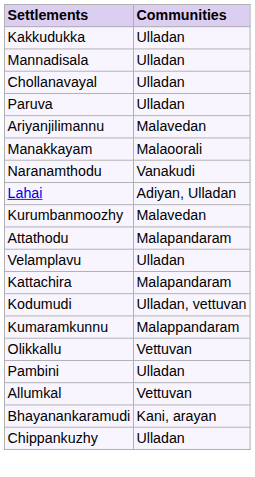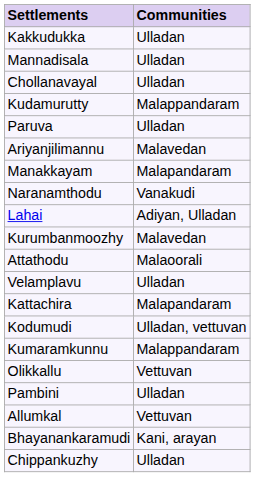+ row: Kudamurutty | Malappandaram
Manakkayam | Communities: Malaoorali -> Malapandaram
Attathodu | Communities: Malapandaram -> Malaoorali
